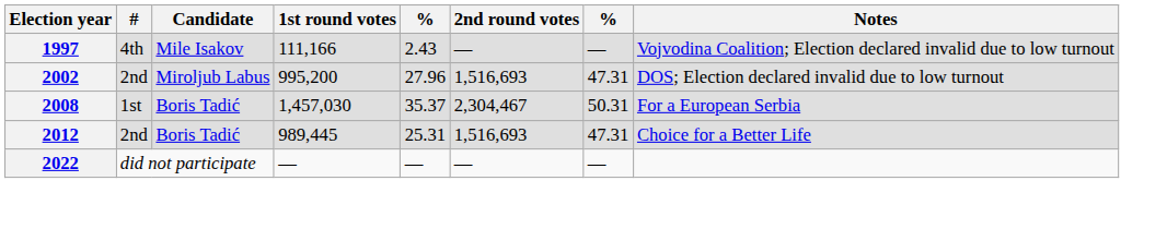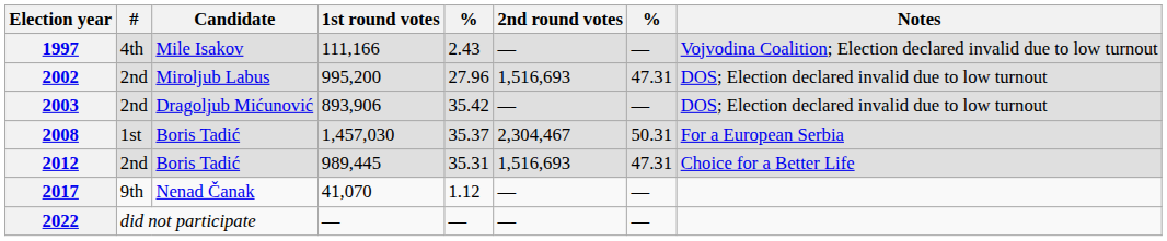+ row: 2003 | 2nd | Dragoljub Mićunović | 893,906 | 35.42 | — | — | DOS; Election declared invalid due to low turnout
2012 | column 5: 25.31 -> 35.31
+ row: 2017 | 9th | Nenad Čanak | 41,070 | 1.12 | — | —
